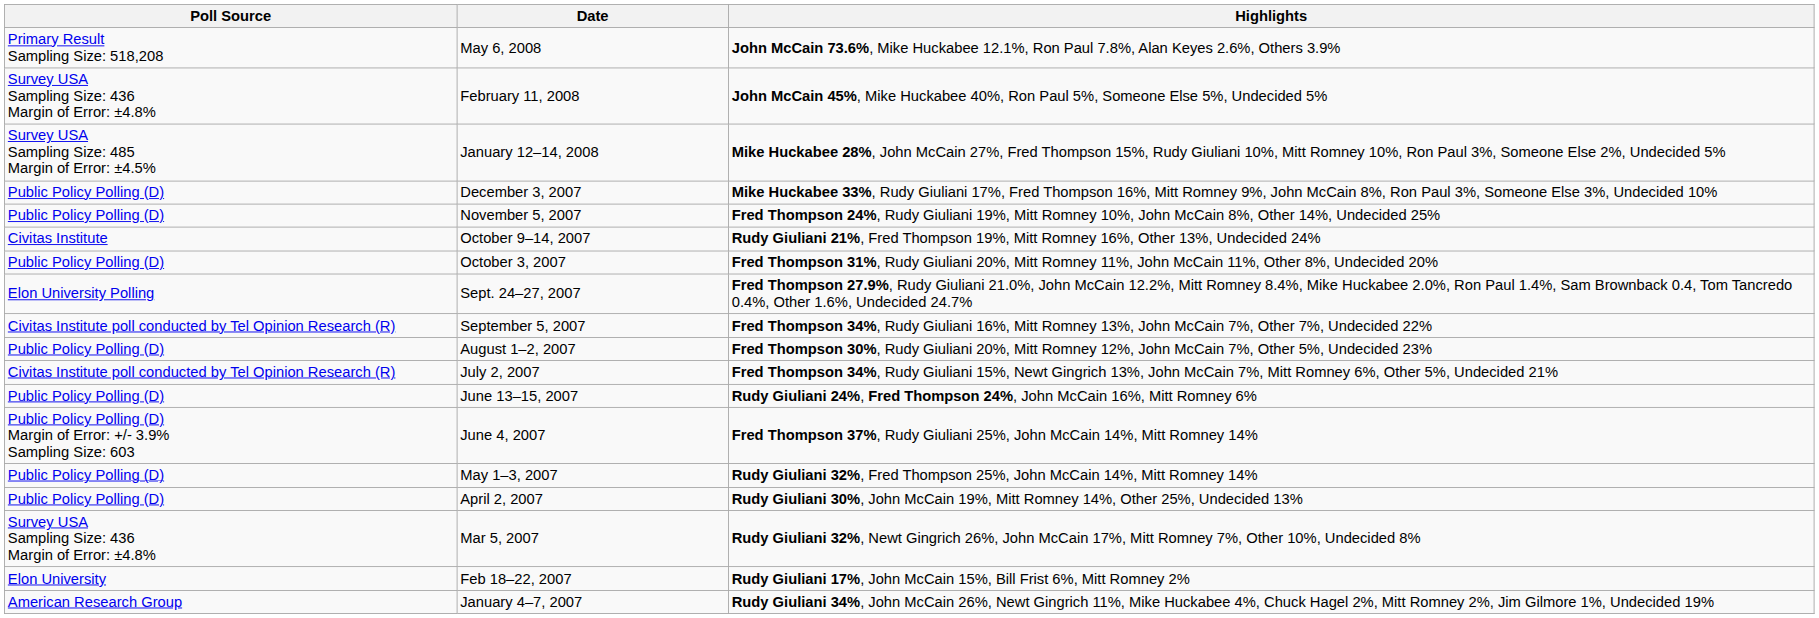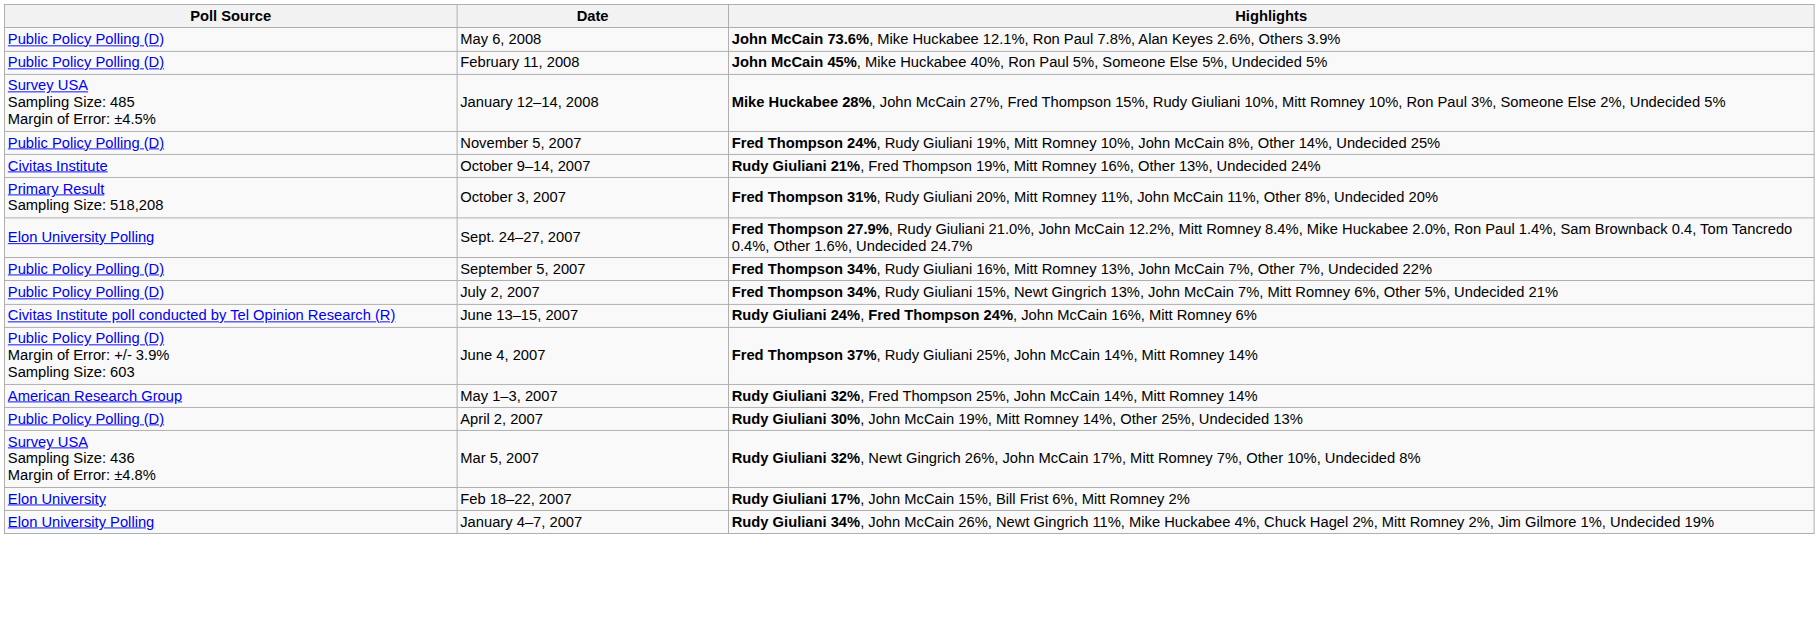May 6, 2008 | Poll Source: Primary Result Sampling Size: 518,208 -> Public Policy Polling (D)
February 11, 2008 | Poll Source: Survey USA Sampling Size: 436 Margin of Error: ±4.8% -> Public Policy Polling (D)
- row: Public Policy Polling (D) | December 3, 2007 | Mike Huckabee 33%, Rudy Giuliani 17%, Fred Thompson 16%, Mitt Romney 9%, John McCain 8%, Ron Paul 3%, Someone Else 3%, Undecided 10%
October 3, 2007 | Poll Source: Public Policy Polling (D) -> Primary Result Sampling Size: 518,208
September 5, 2007 | Poll Source: Civitas Institute poll conducted by Tel Opinion Research (R) -> Public Policy Polling (D)
- row: Public Policy Polling (D) | August 1–2, 2007 | Fred Thompson 30%, Rudy Giuliani 20%, Mitt Romney 12%, John McCain 7%, Other 5%, Undecided 23%
July 2, 2007 | Poll Source: Civitas Institute poll conducted by Tel Opinion Research (R) -> Public Policy Polling (D)
June 13–15, 2007 | Poll Source: Public Policy Polling (D) -> Civitas Institute poll conducted by Tel Opinion Research (R)
May 1–3, 2007 | Poll Source: Public Policy Polling (D) -> American Research Group
January 4–7, 2007 | Poll Source: American Research Group -> Elon University Polling
